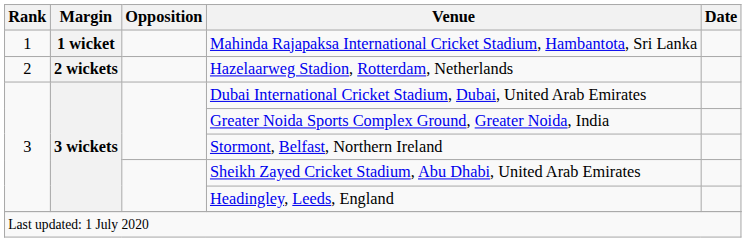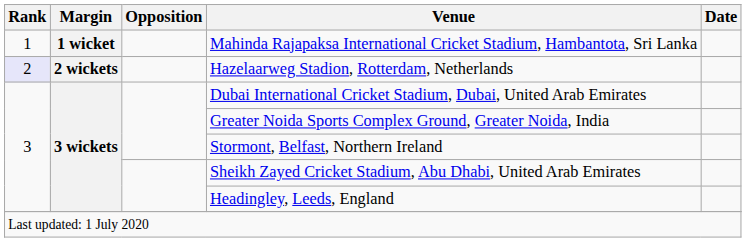Hazelaarweg Stadion, Rotterdam, Netherlands | Rank: no background -> lavender background
